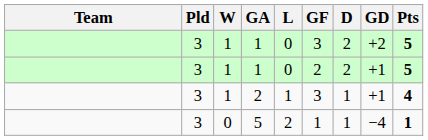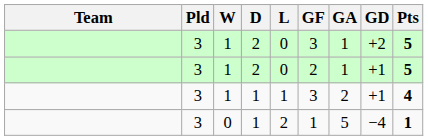columns swapped: D <-> GA
